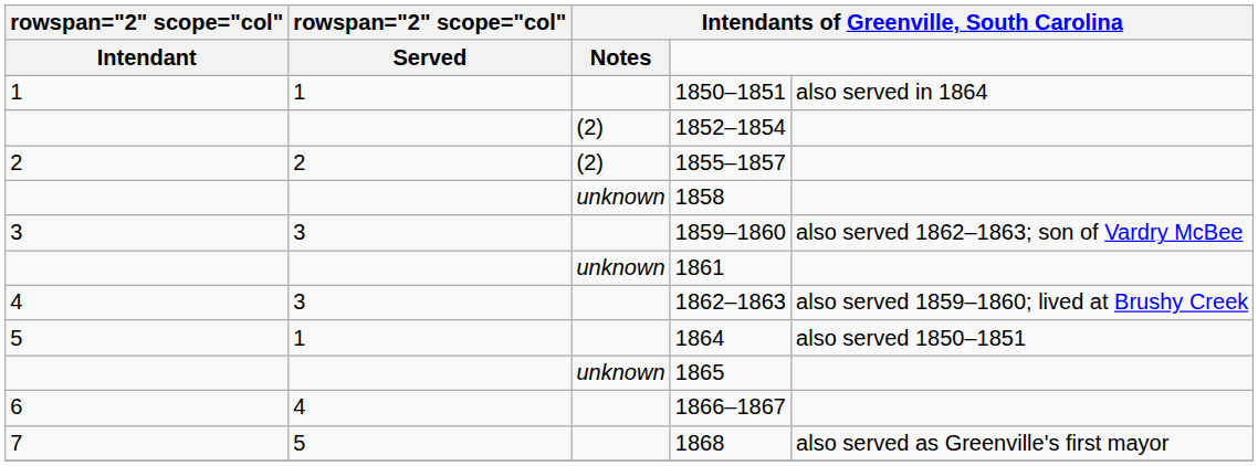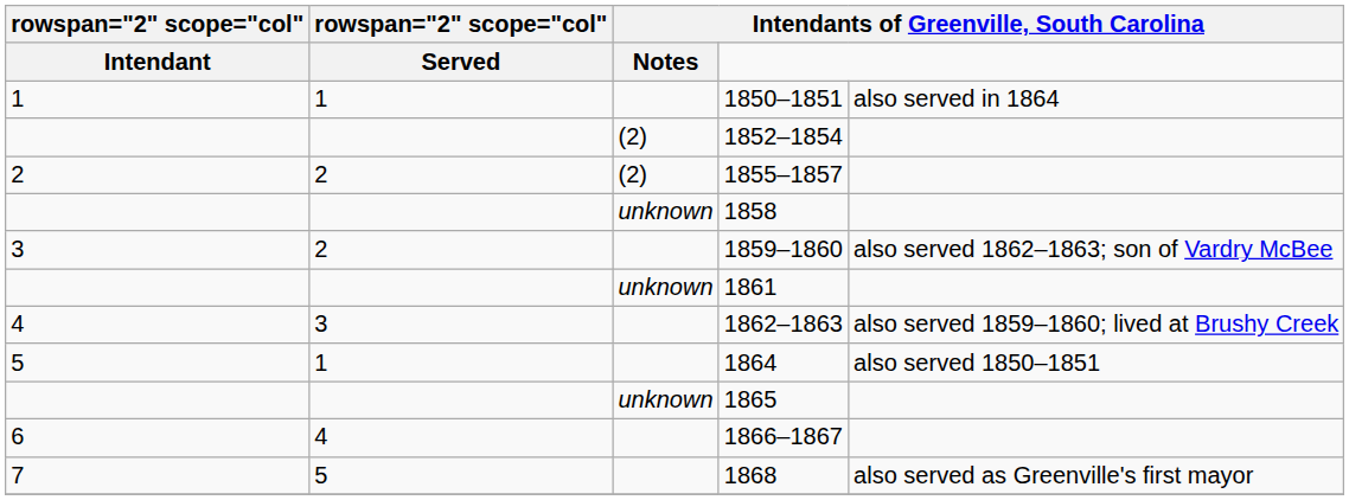1859–1860 | rowspan="2" scope="col" / Served: 3 -> 2
